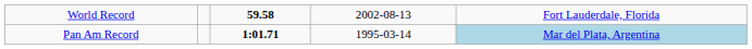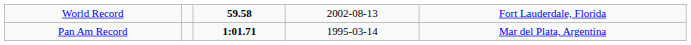Pan Am Record | column 5: lightblue background -> no background
